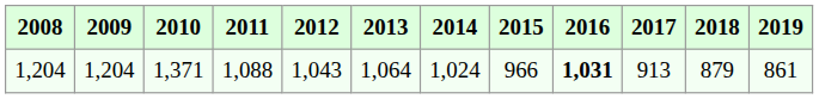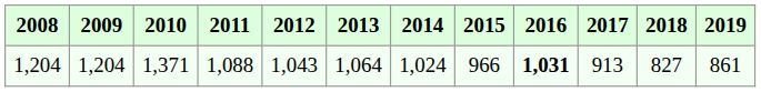row 2 | 2018: 879 -> 827
